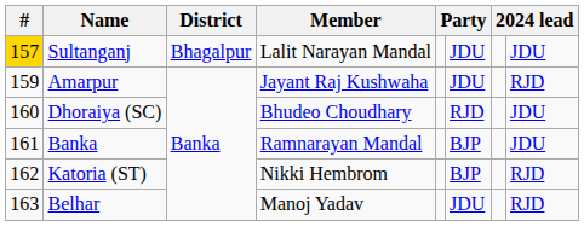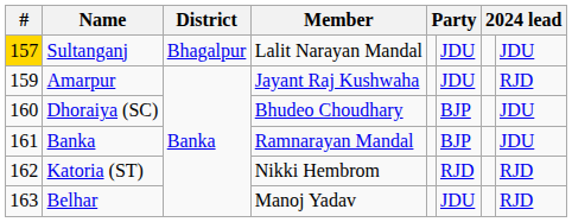Dhoraiya (SC) | column 6: RJD -> BJP
Katoria (ST) | column 6: BJP -> RJD
